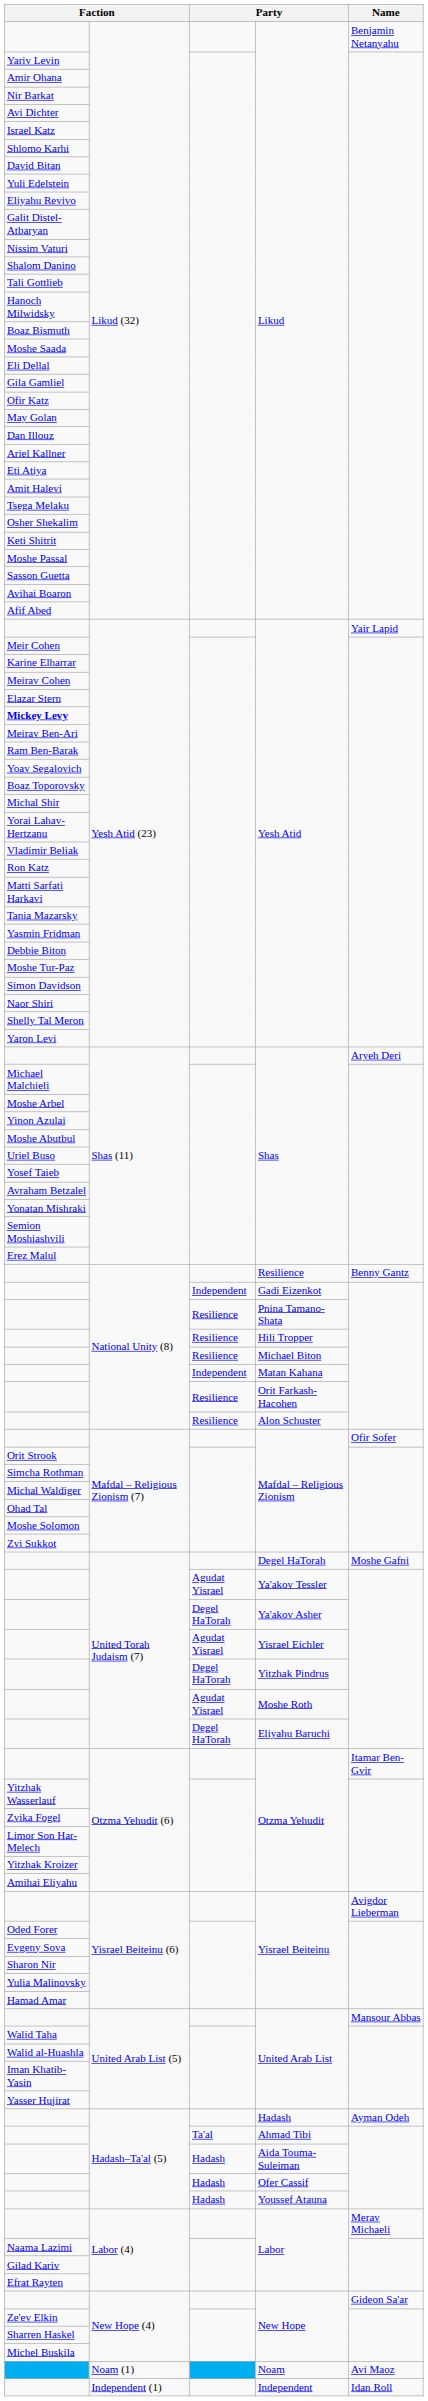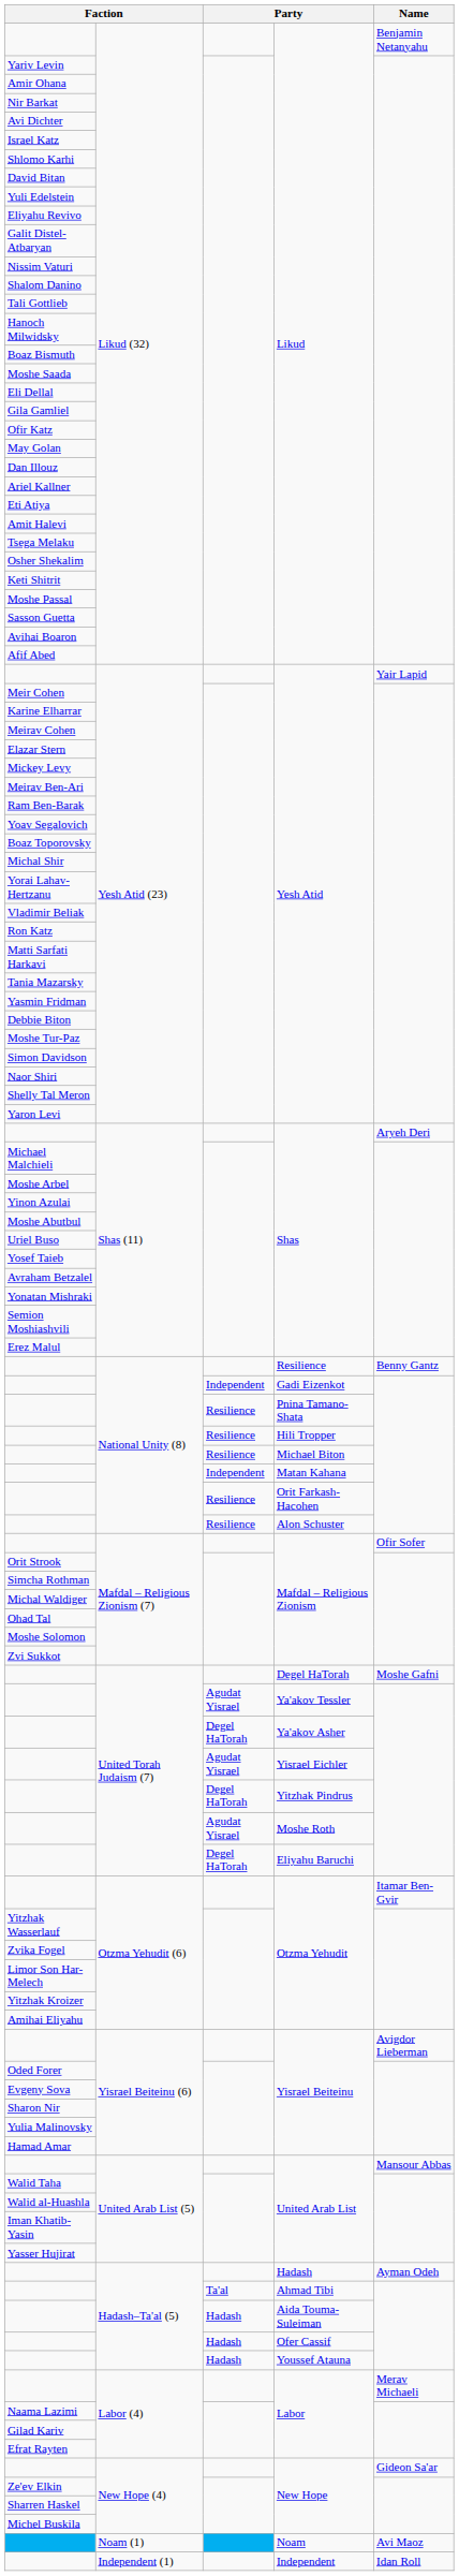Mickey Levy | column 1: bold -> normal
